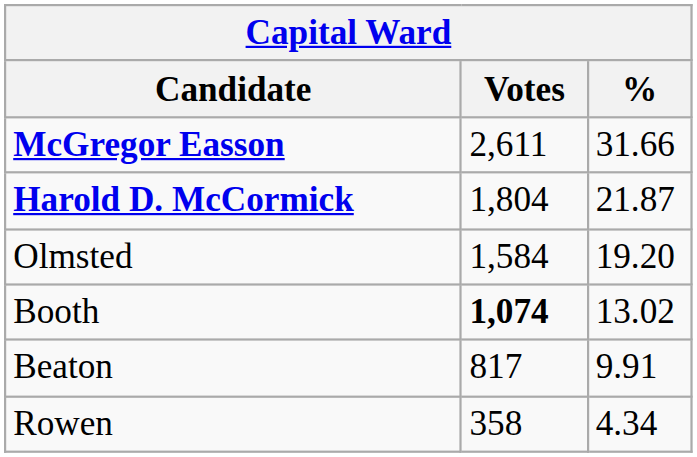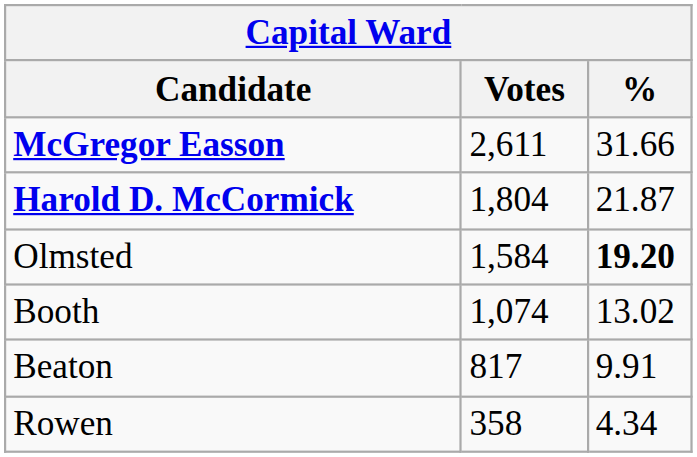Olmsted | %: normal -> bold
Booth | Votes: bold -> normal
